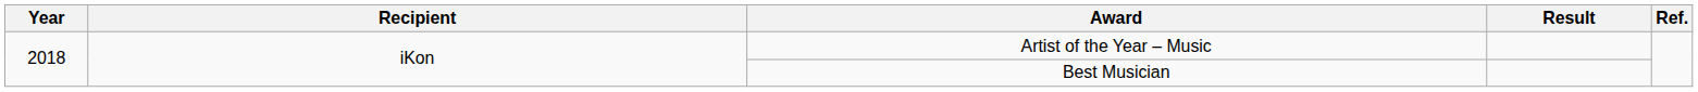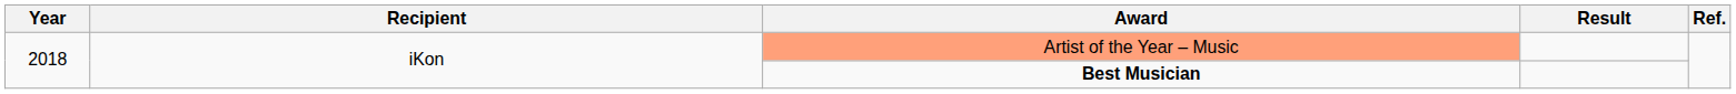Artist of the Year – Music | Award: no background -> lightsalmon background
Best Musician | Award: normal -> bold
